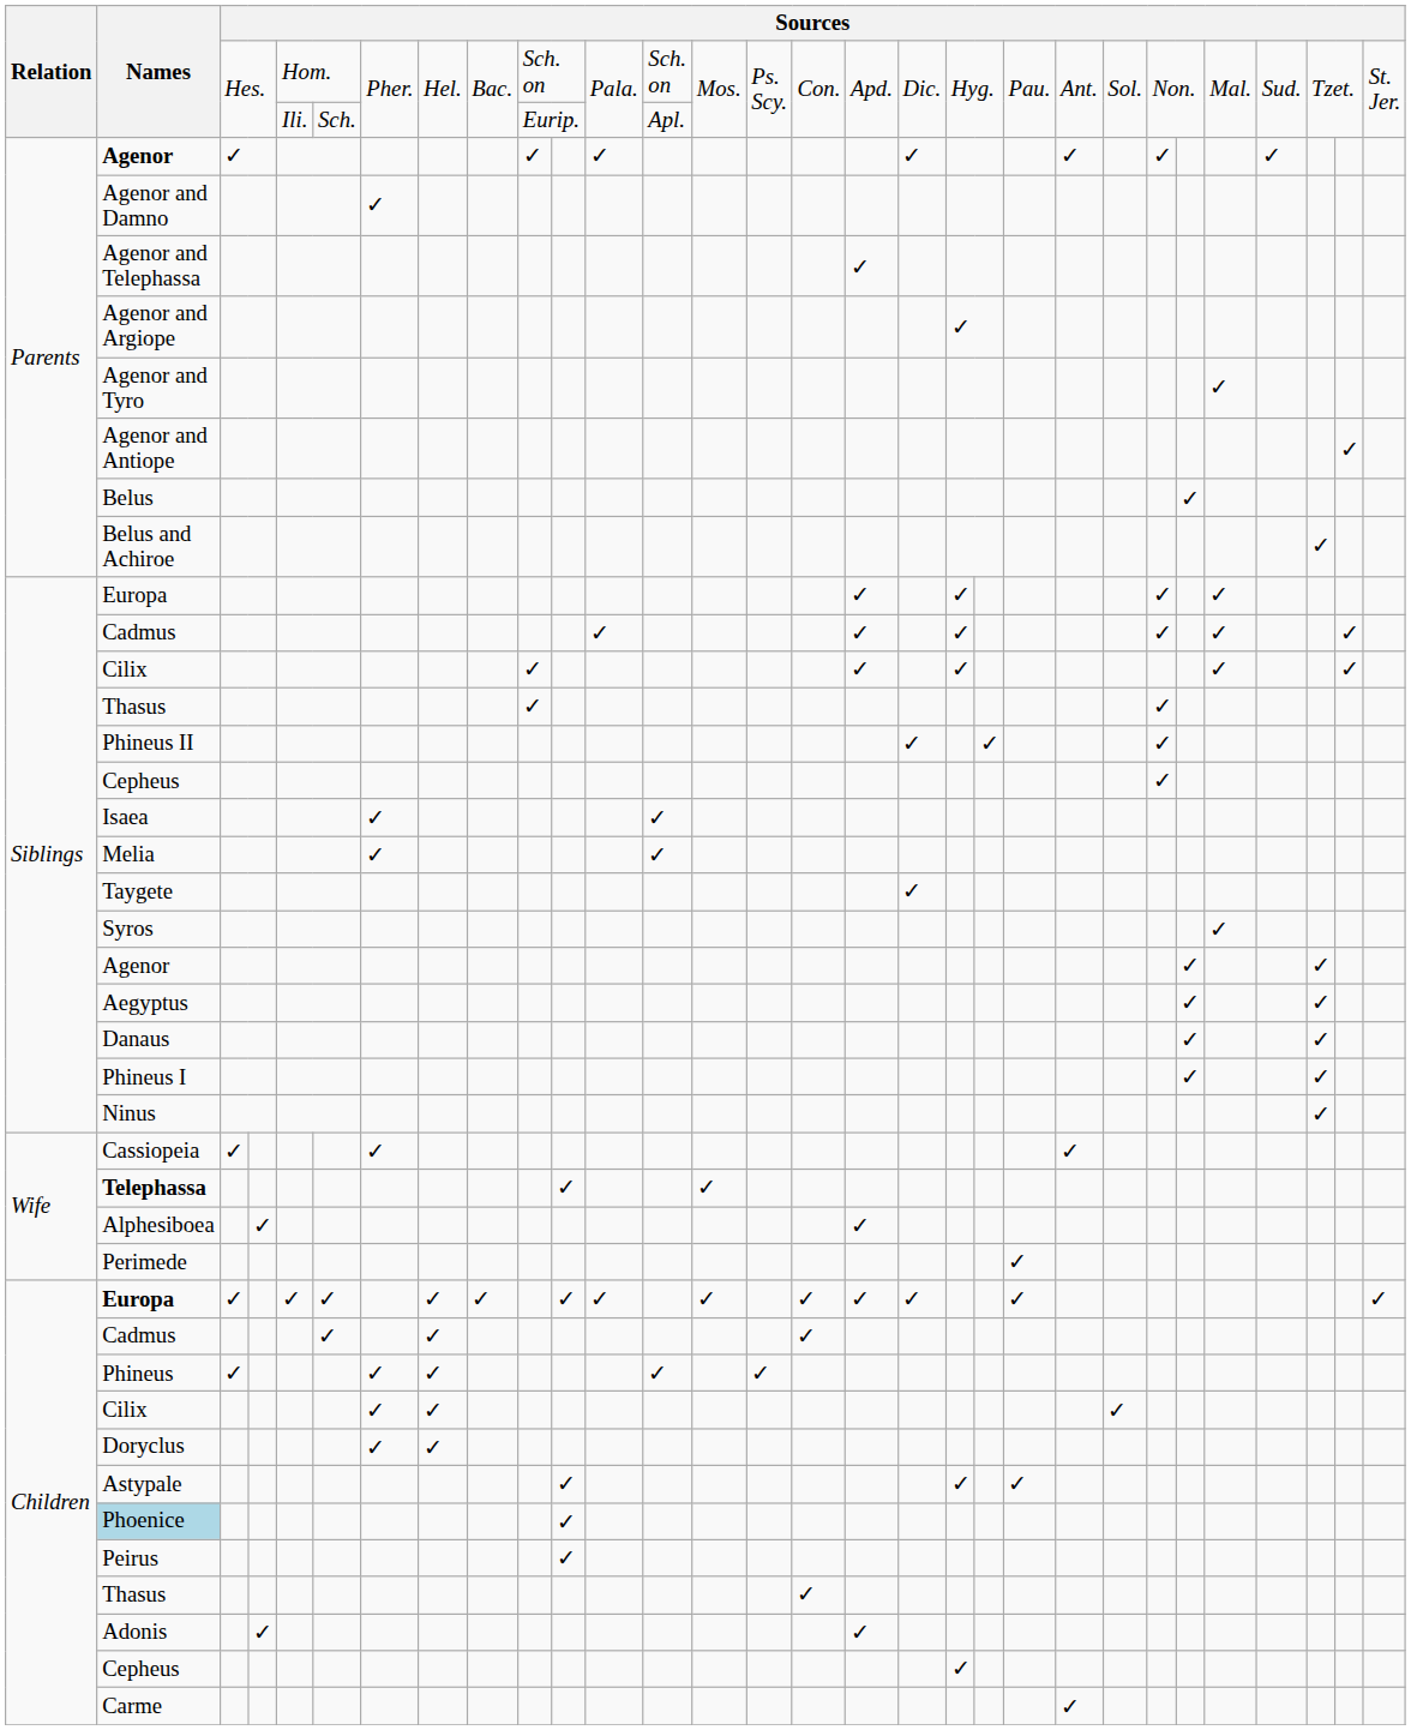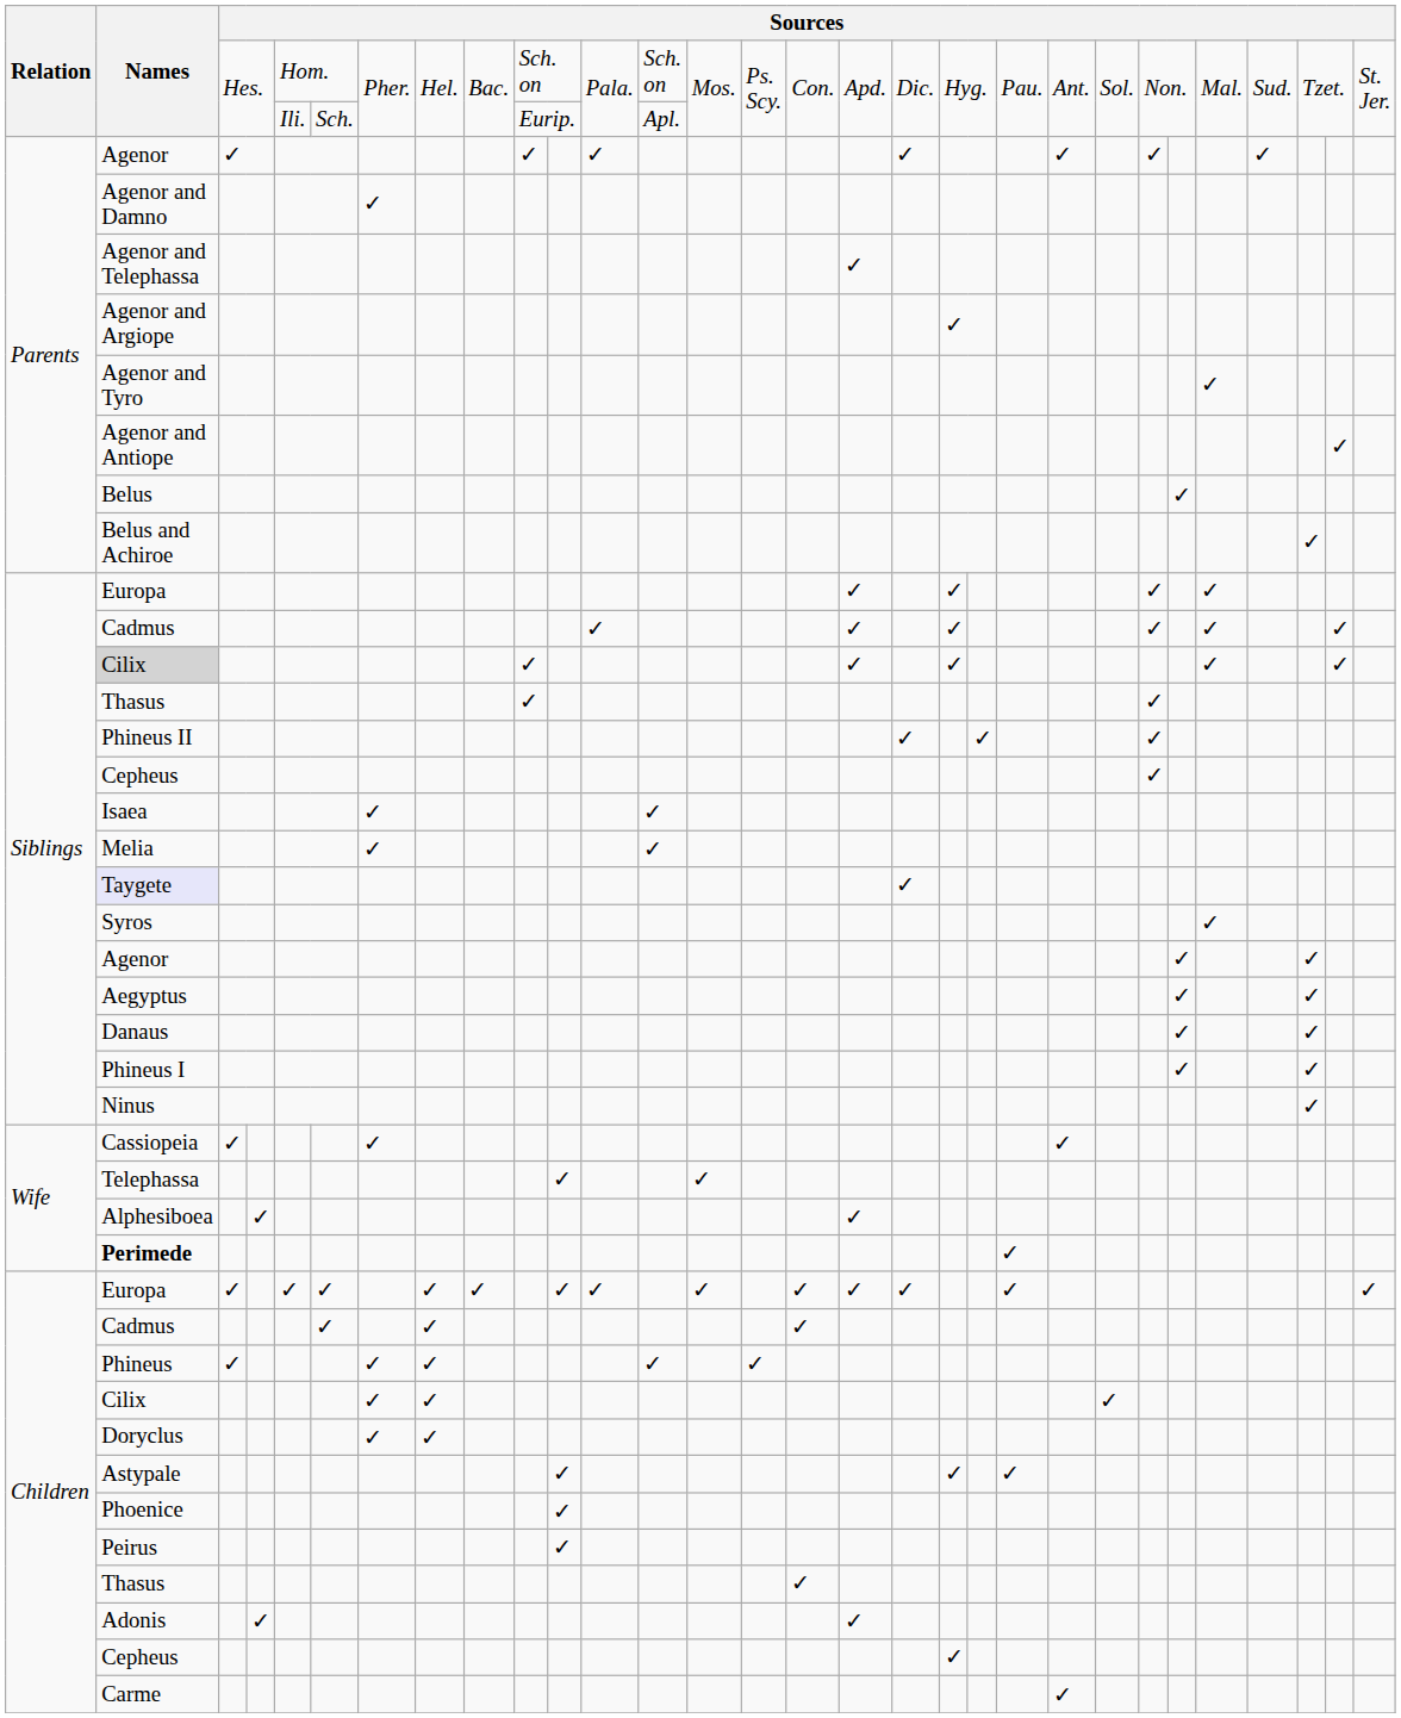Parents / Agenor | Names: bold -> normal
Siblings / Cilix | Names: no background -> lightgrey background
Taygete | Names: no background -> lavender background
Telephassa | Names: bold -> normal
Perimede | Names: normal -> bold
Children / Europa | Names: bold -> normal
Phoenice | Names: lightblue background -> no background
